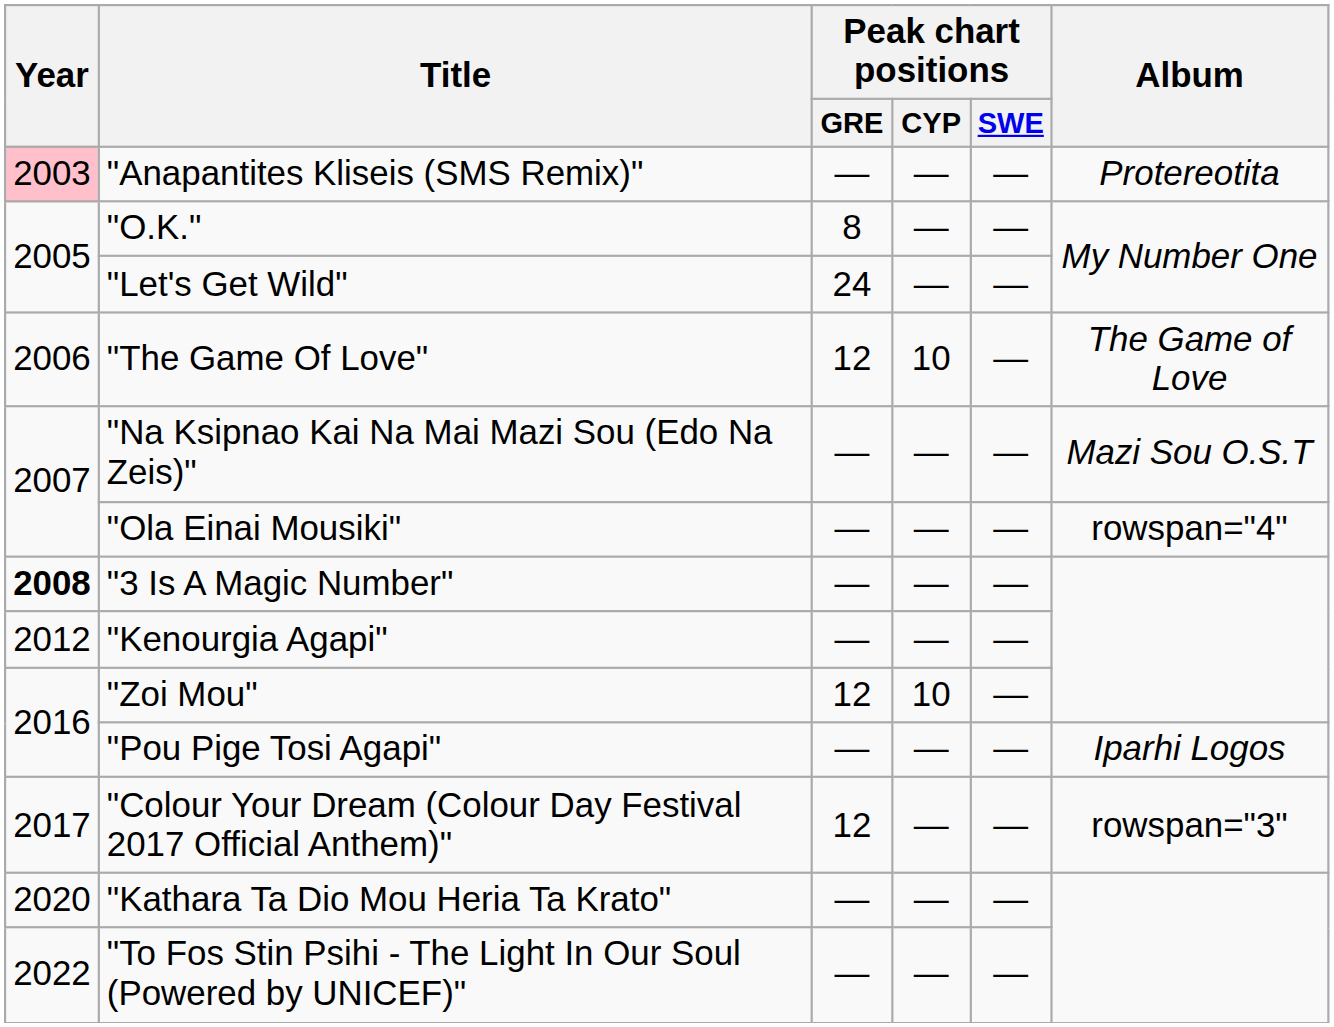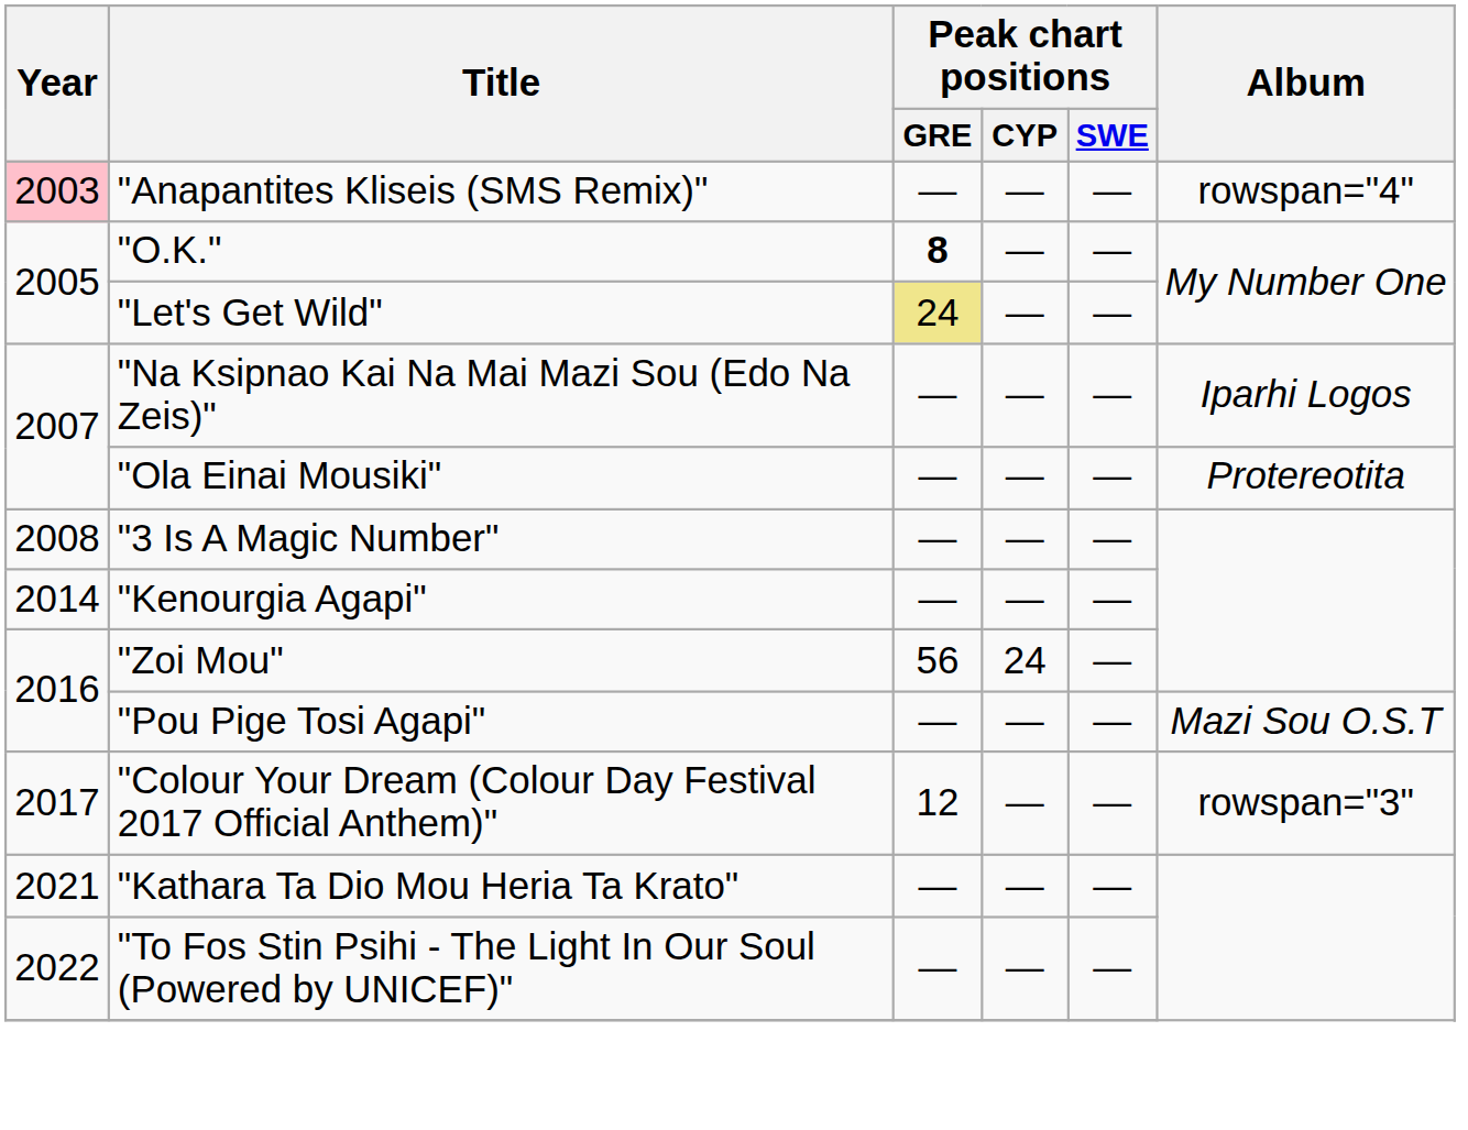"Anapantites Kliseis (SMS Remix)" | Album: Protereotita -> rowspan="4"
"O.K." | Peak chart positions / GRE: normal -> bold
"Let's Get Wild" | Peak chart positions / GRE: no background -> khaki background
- row: 2006 | "The Game Of Love" | 12 | 10 | — | The Game of Love
"Na Ksipnao Kai Na Mai Mazi Sou (Edo Na Zeis)" | Album: Mazi Sou O.S.T -> Iparhi Logos
"Ola Einai Mousiki" | Album: rowspan="4" -> Protereotita
"3 Is A Magic Number" | Year: bold -> normal
"Kenourgia Agapi" | Year: 2012 -> 2014
"Zoi Mou" | Peak chart positions / GRE: 12 -> 56
"Zoi Mou" | Peak chart positions / CYP: 10 -> 24
"Pou Pige Tosi Agapi" | Album: Iparhi Logos -> Mazi Sou O.S.T
"Kathara Ta Dio Mou Heria Ta Krato" | Year: 2020 -> 2021
